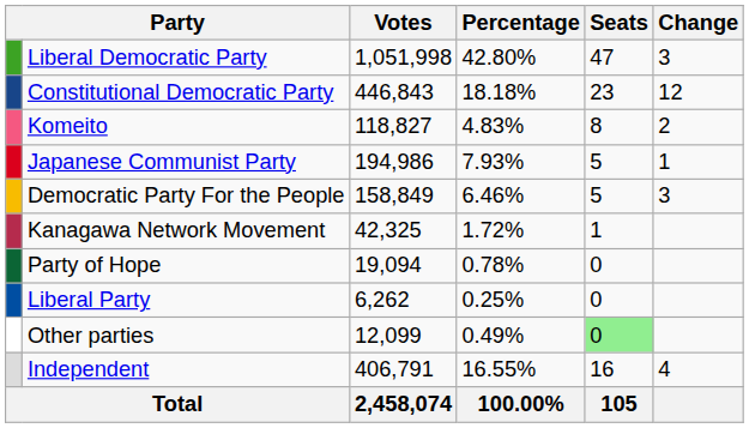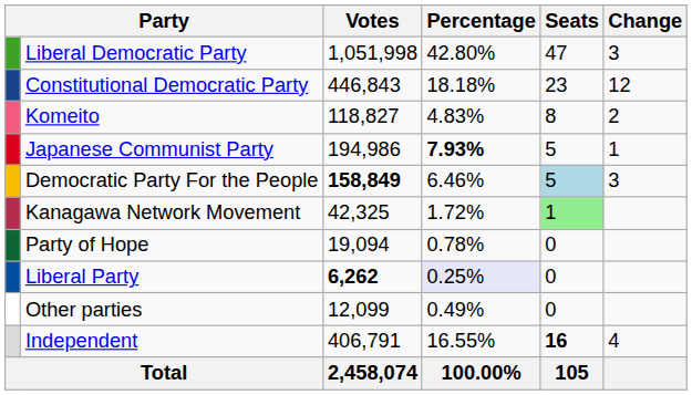Japanese Communist Party | Percentage: normal -> bold
Democratic Party For the People | Votes: normal -> bold
Democratic Party For the People | Seats: no background -> lightblue background
Kanagawa Network Movement | Seats: no background -> lightgreen background
Liberal Party | Votes: normal -> bold
Liberal Party | Percentage: no background -> lavender background
Other parties | Seats: lightgreen background -> no background
Independent | Seats: normal -> bold
